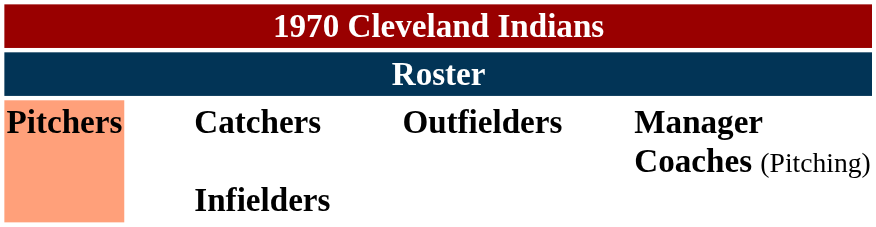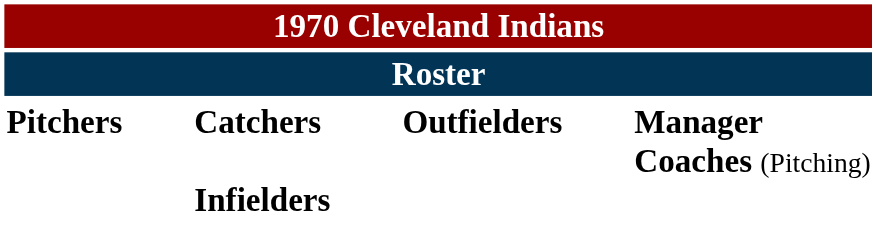Pitchers | column 1: lightsalmon background -> no background
